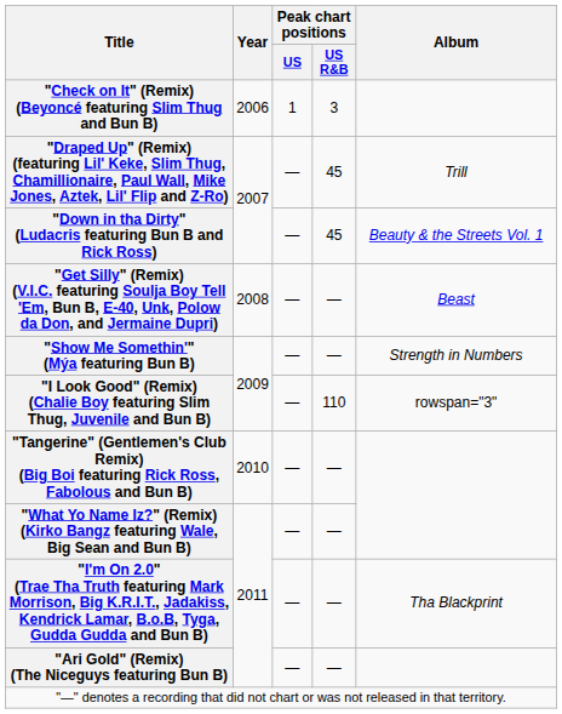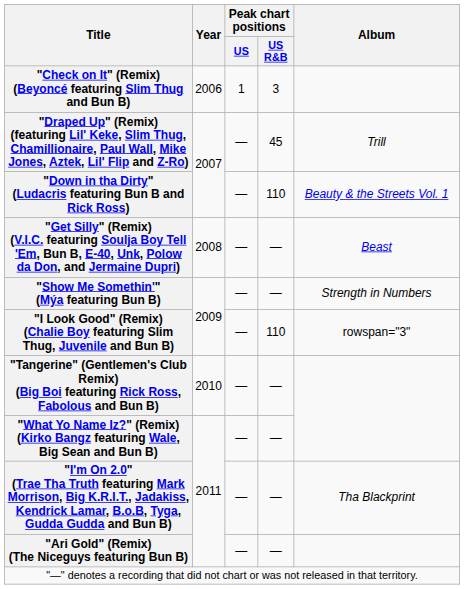"Down in tha Dirty" (Ludacris featuring Bun B and Rick Ross) | Peak chart positions / US R&B: 45 -> 110
